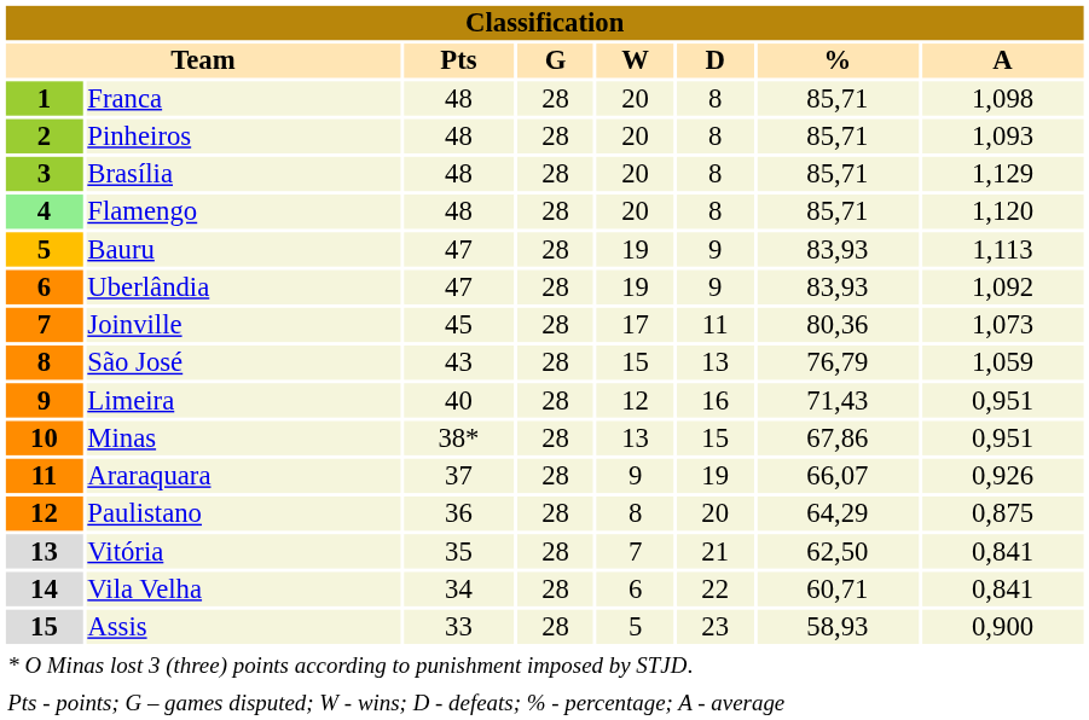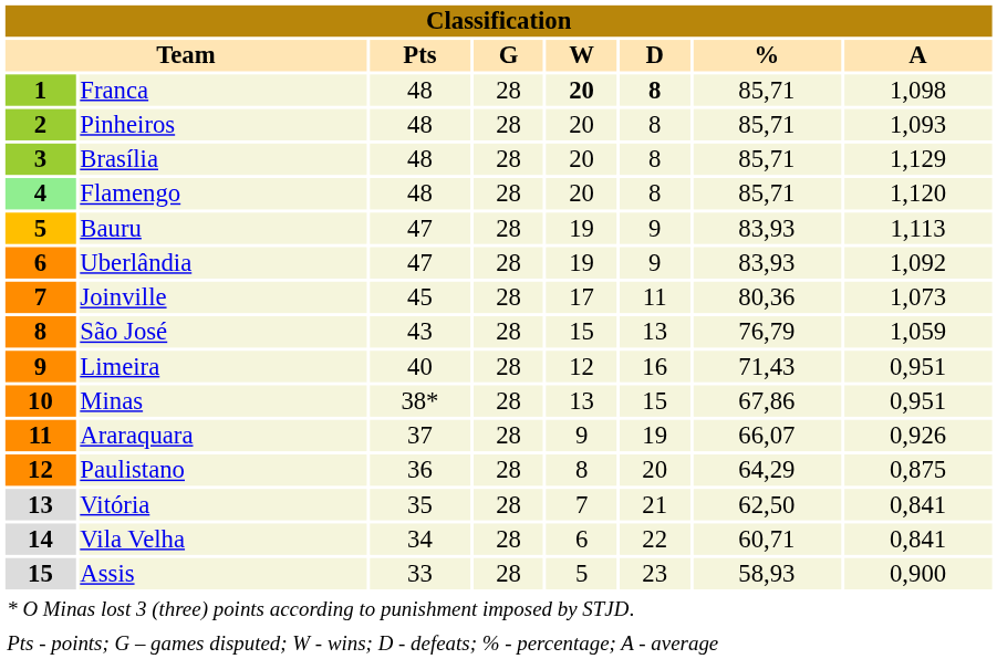Franca | Classification / W: normal -> bold
Franca | Classification / D: normal -> bold
